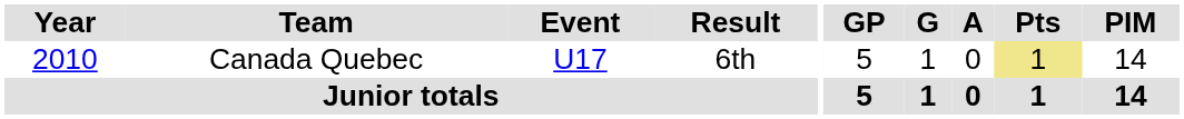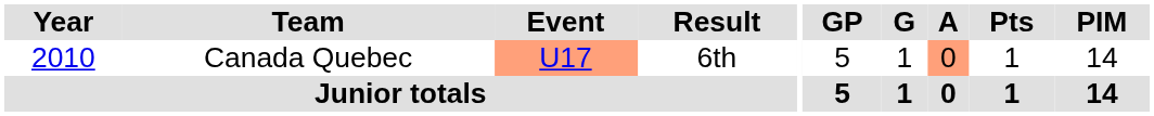Canada Quebec | Event: no background -> lightsalmon background
Canada Quebec | A: no background -> lightsalmon background
Canada Quebec | Pts: khaki background -> no background
